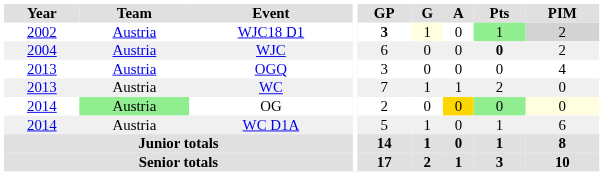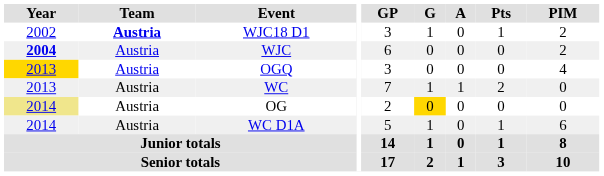WJC18 D1 | Team: normal -> bold
WJC18 D1 | GP: bold -> normal
WJC18 D1 | G: lightyellow background -> no background
WJC18 D1 | Pts: lightgreen background -> no background
WJC18 D1 | PIM: lightgrey background -> no background
WJC | Year: normal -> bold
WJC | Pts: bold -> normal
OGQ | Year: no background -> gold background
OG | Year: no background -> khaki background
OG | Team: lightgreen background -> no background
OG | G: no background -> gold background
OG | A: gold background -> no background
OG | Pts: lightgreen background -> no background
OG | PIM: lightyellow background -> no background
